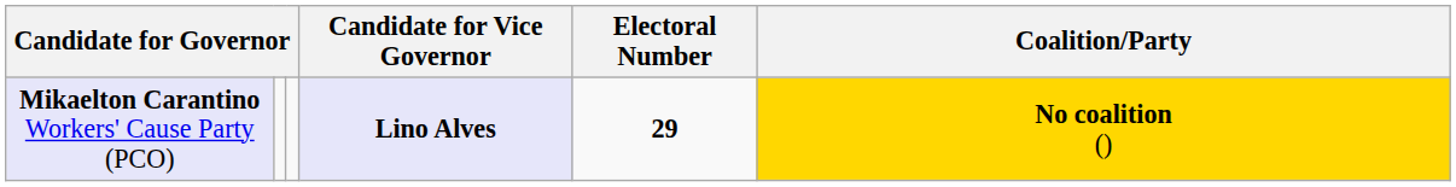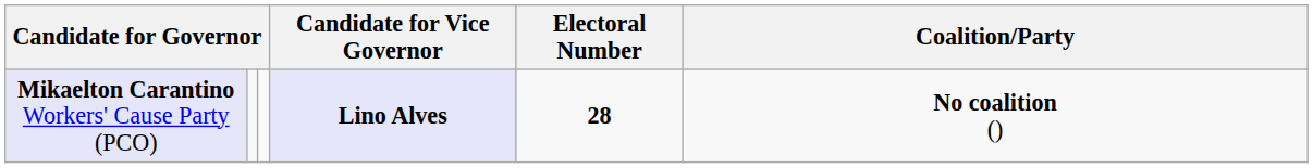Mikaelton Carantino Workers' Cause Party (PCO) | Electoral Number: 29 -> 28
Mikaelton Carantino Workers' Cause Party (PCO) | Coalition/Party: gold background -> no background
